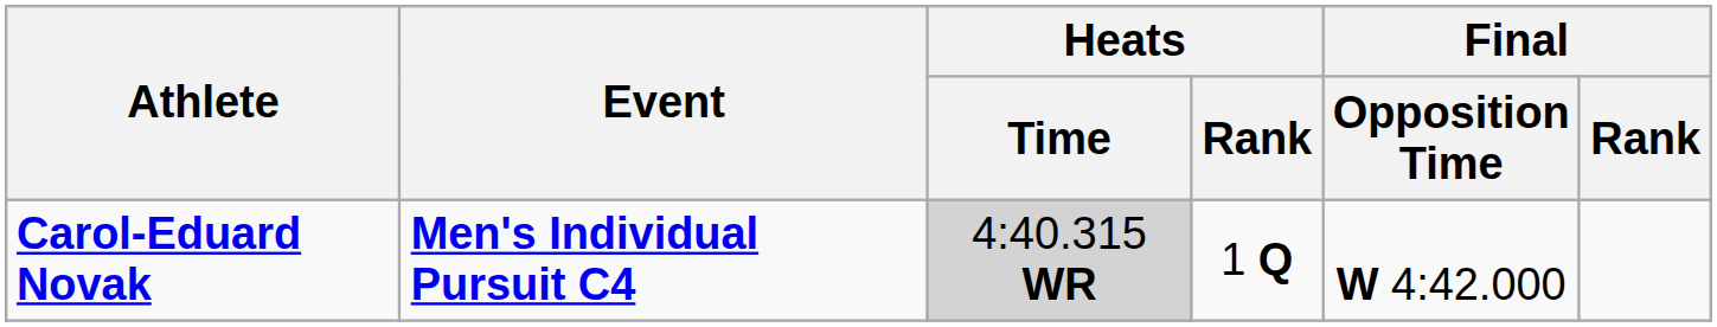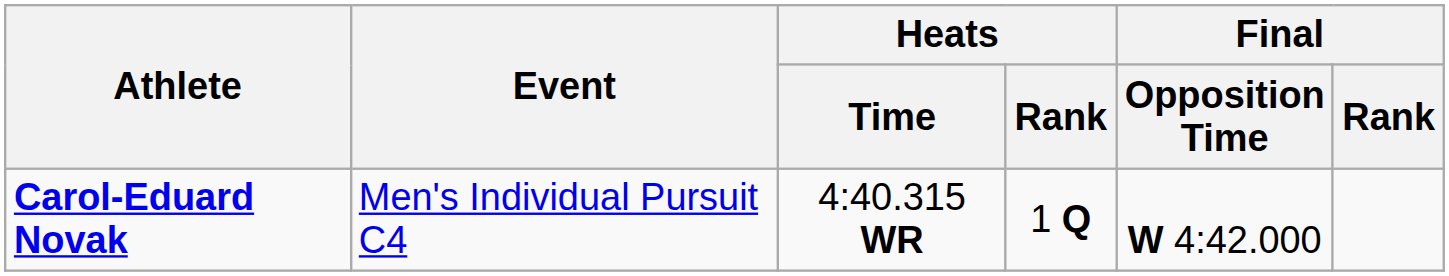Carol-Eduard Novak | Event: bold -> normal
Carol-Eduard Novak | Heats / Time: lightgrey background -> no background
